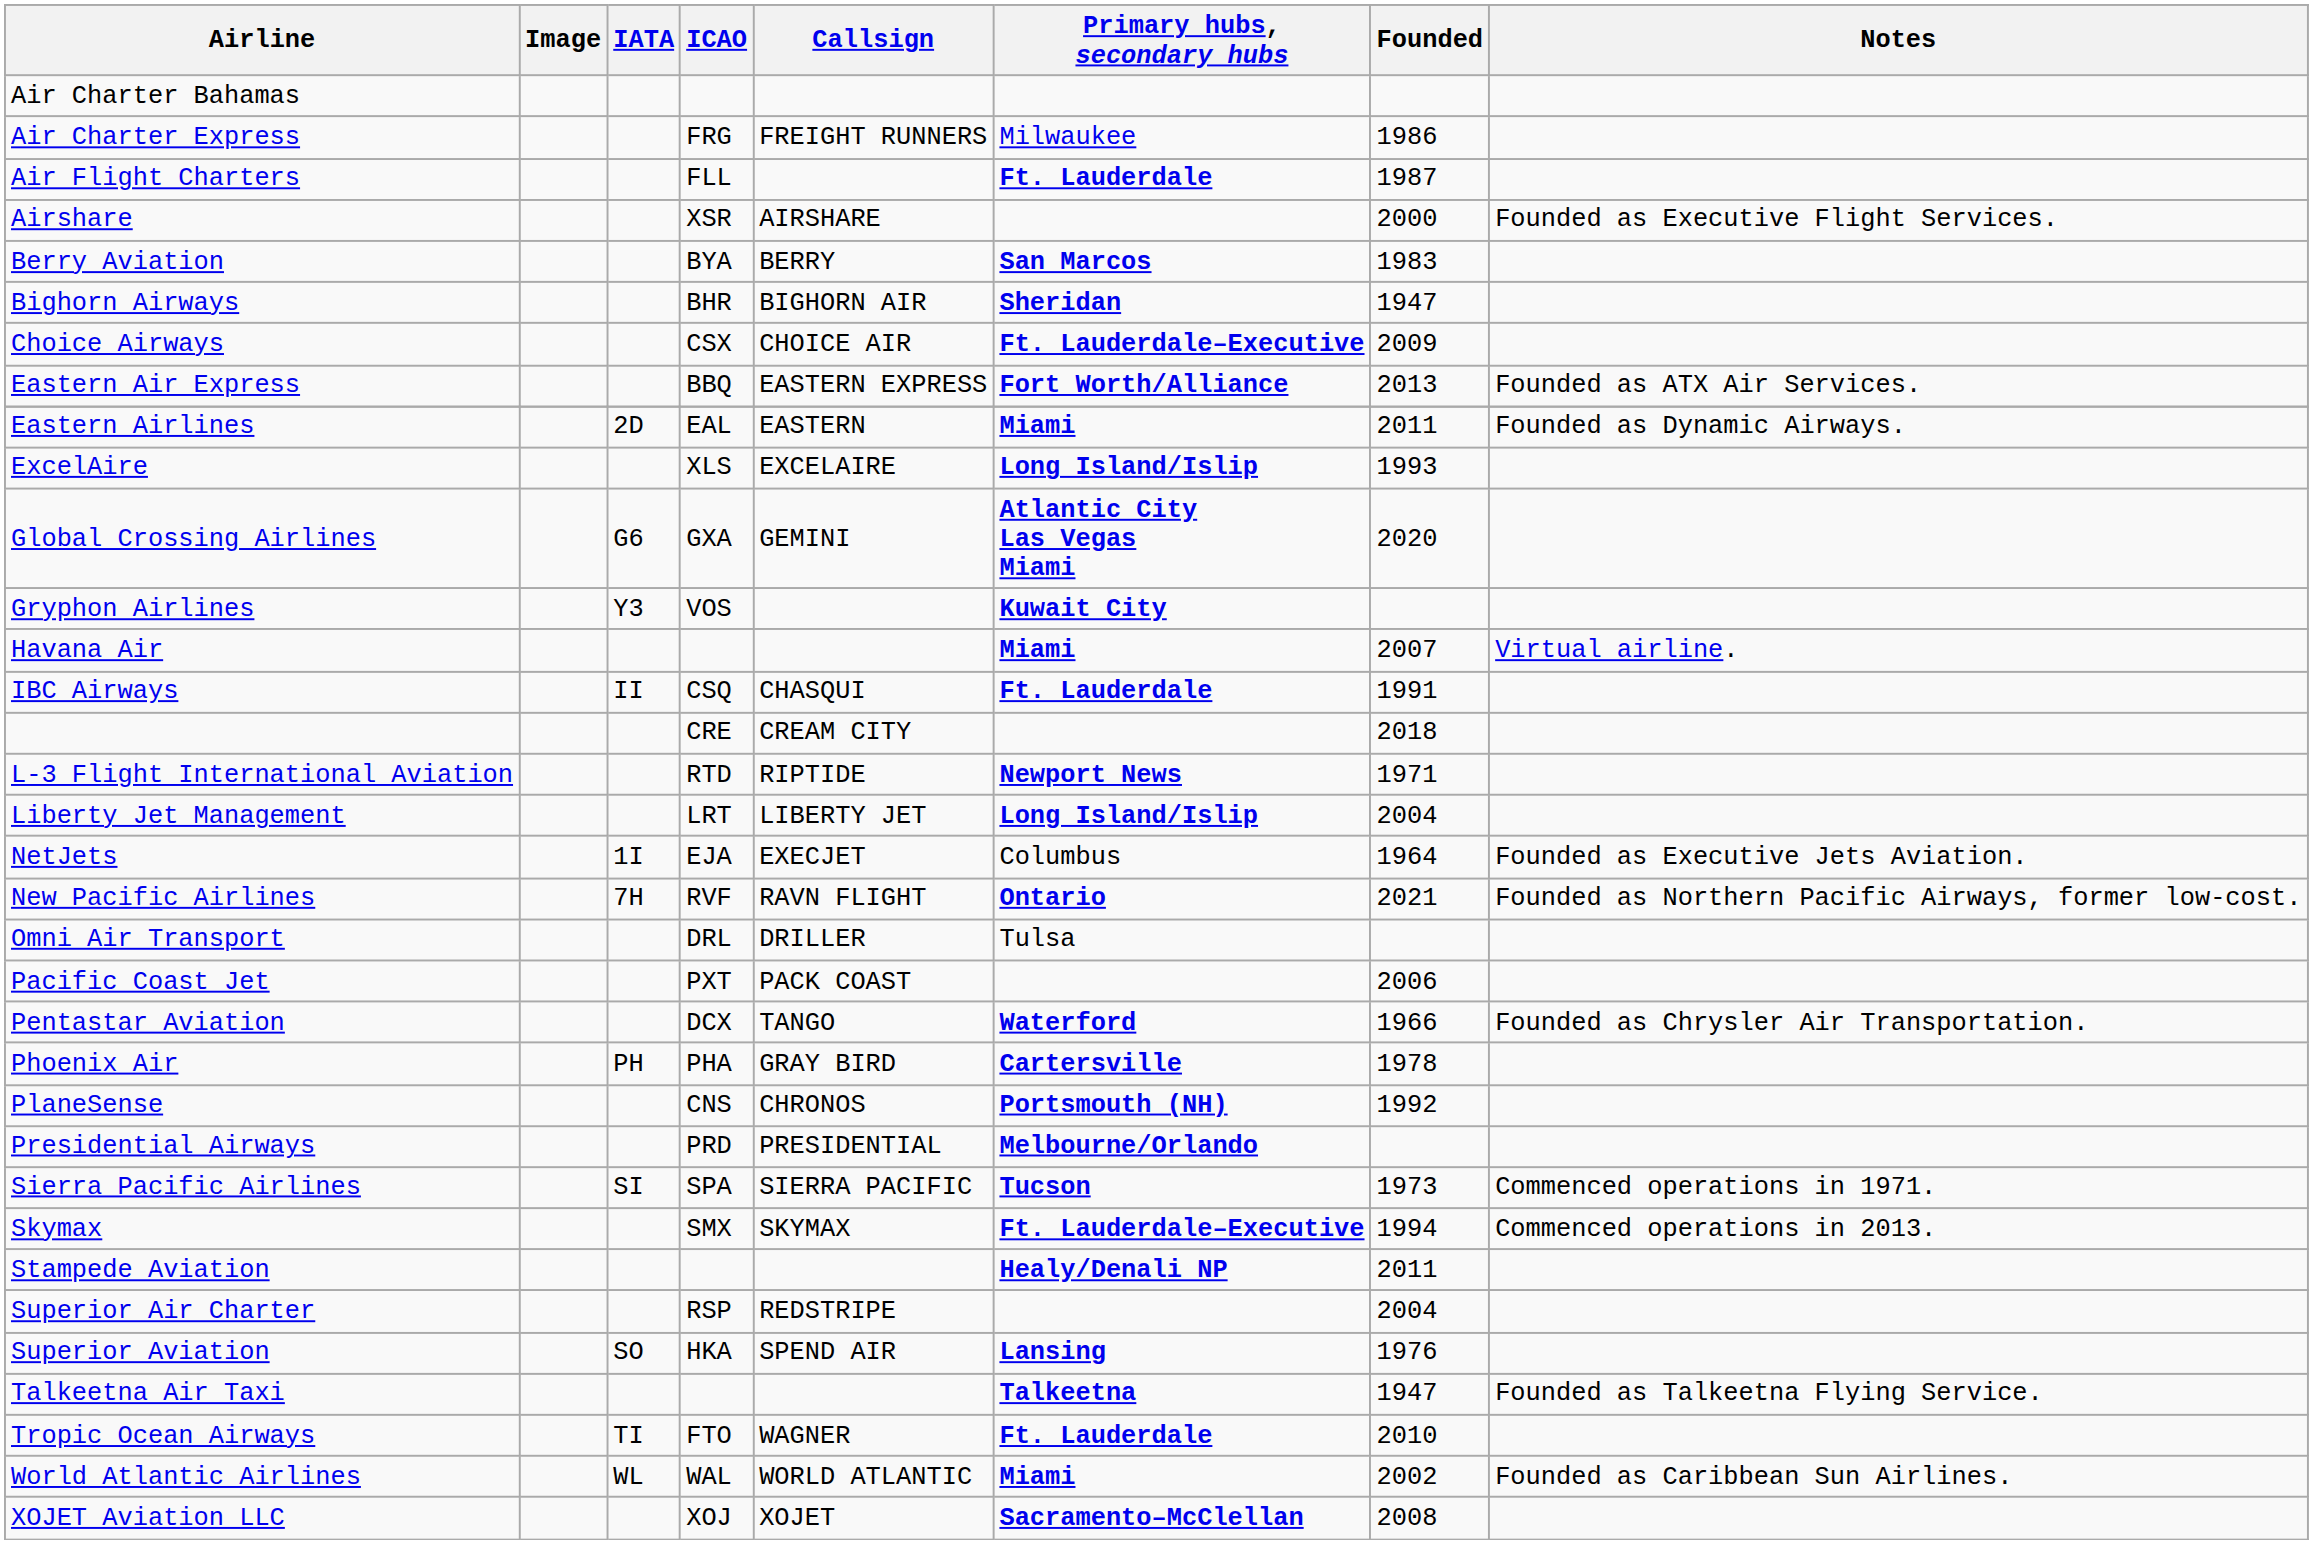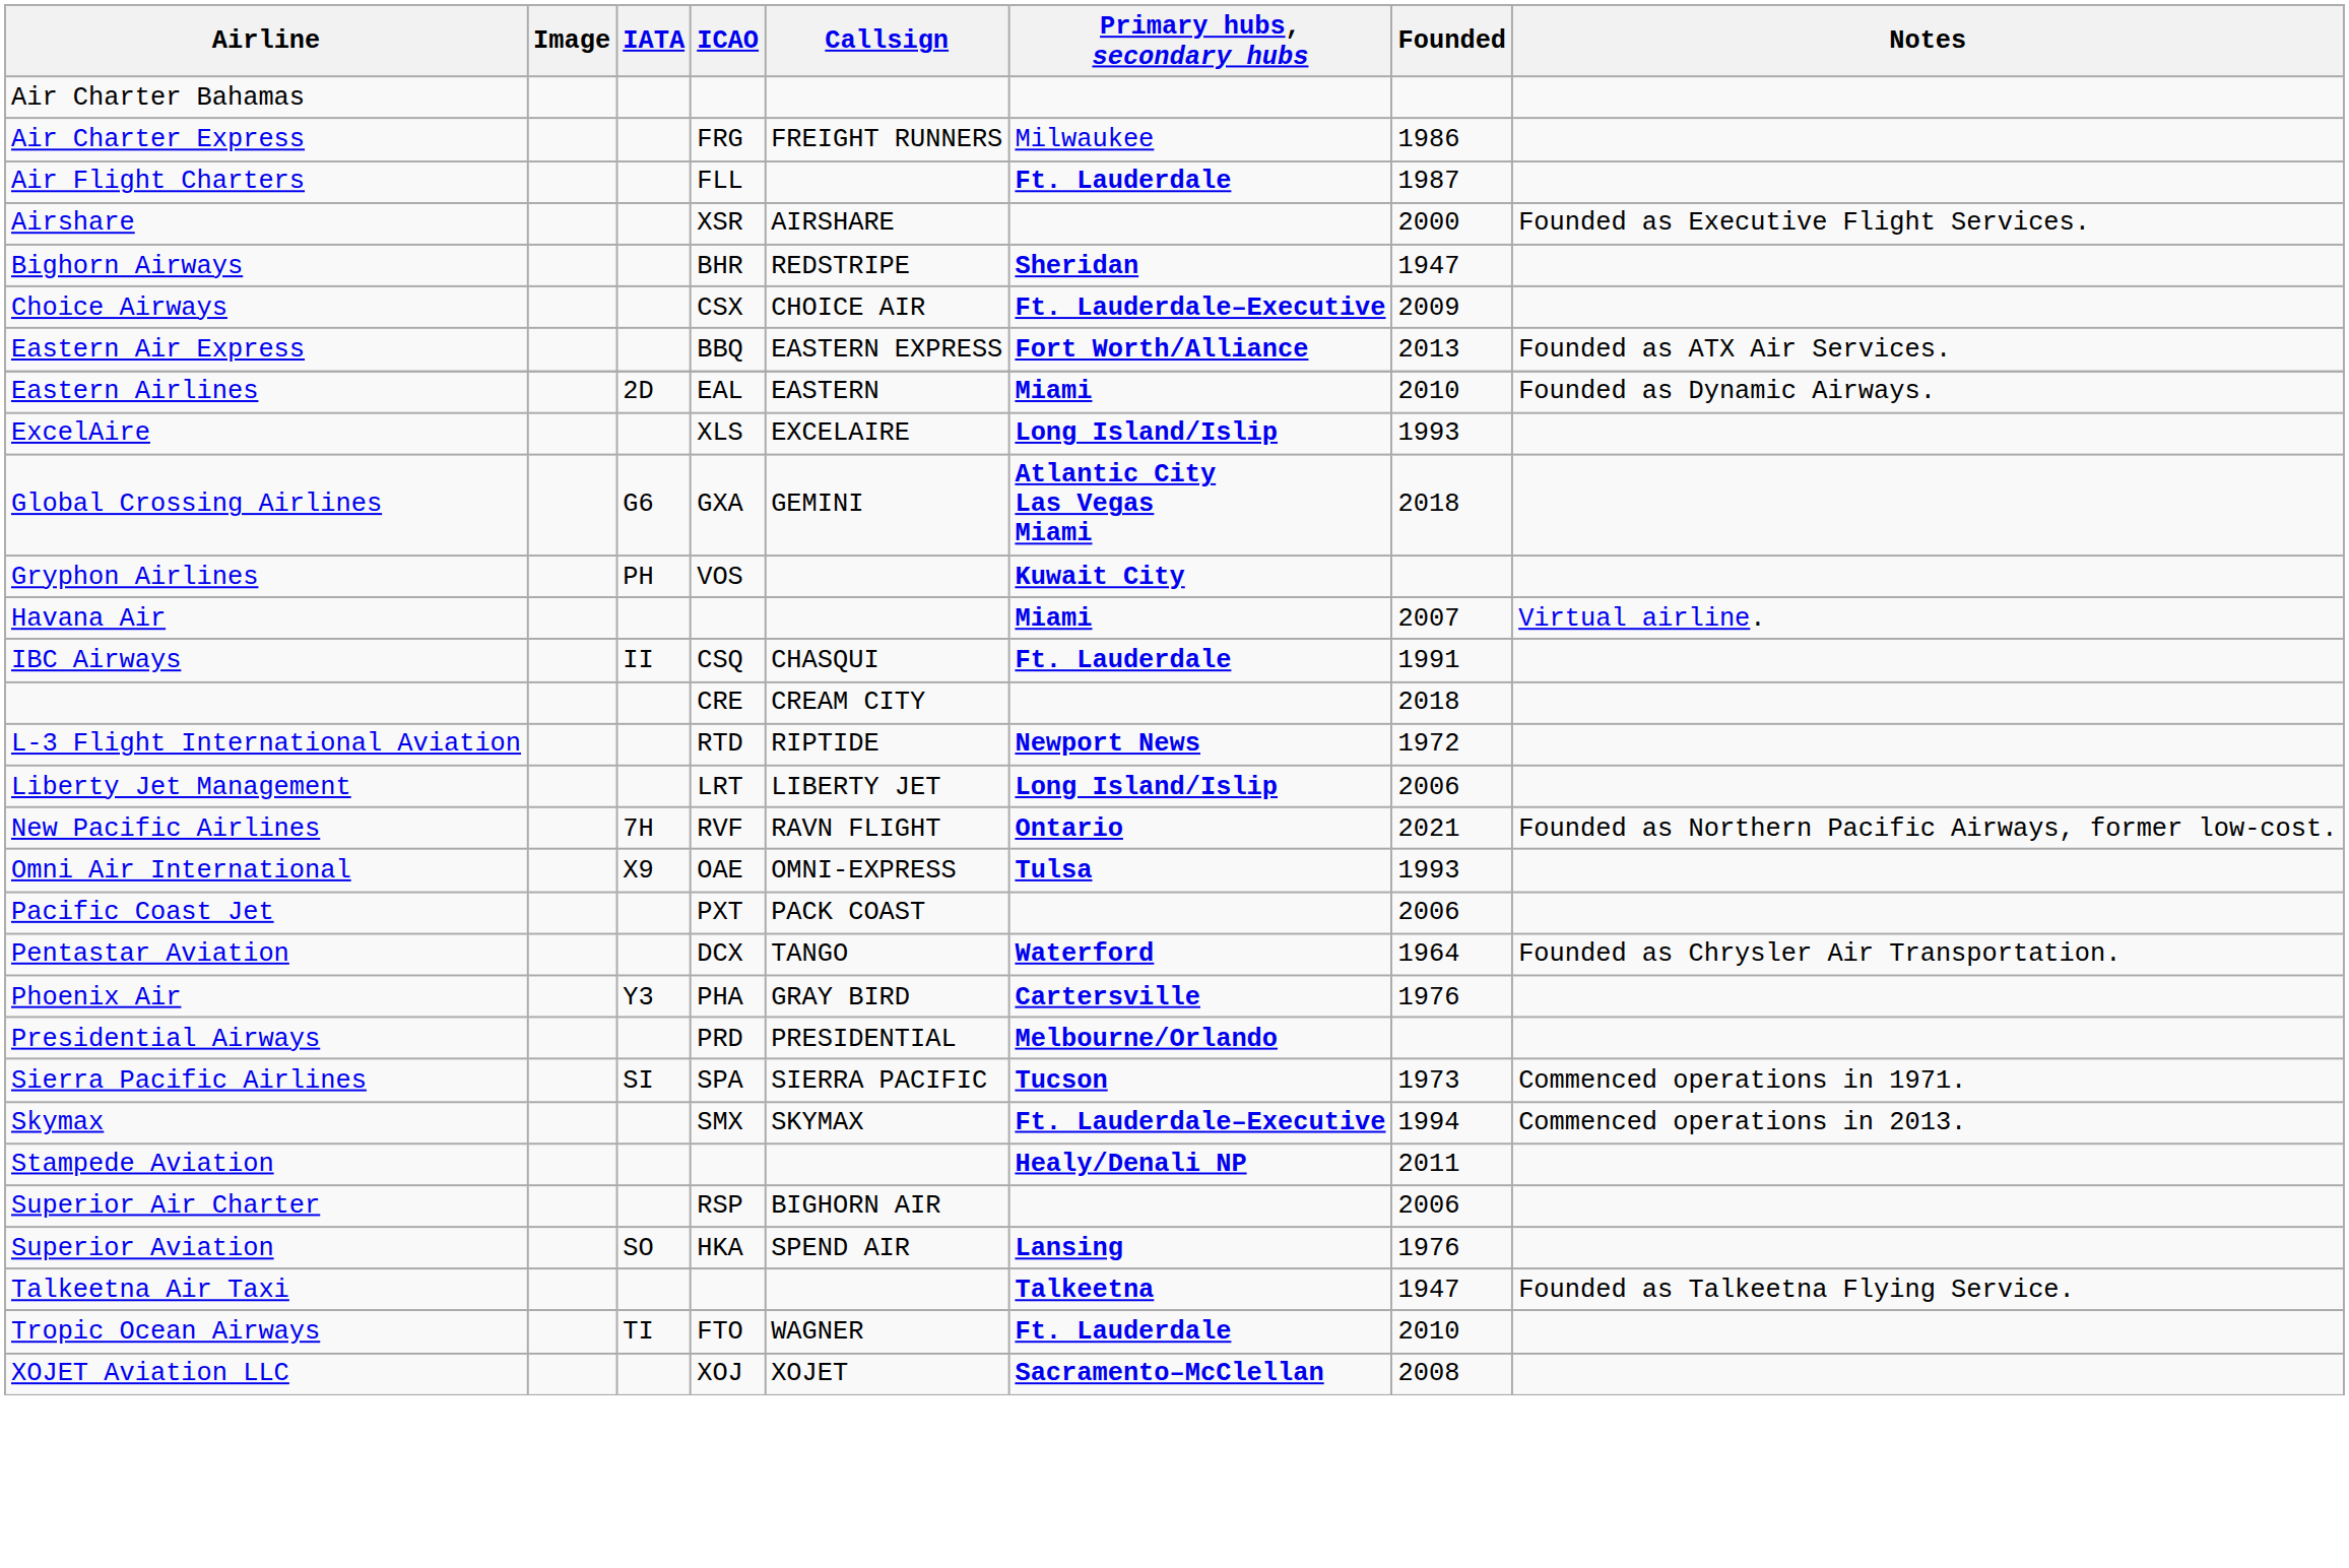- row: Berry Aviation | BYA | BERRY | San Marcos | 1983
Bighorn Airways | Callsign: BIGHORN AIR -> REDSTRIPE
Eastern Airlines | Founded: 2011 -> 2010
Global Crossing Airlines | Founded: 2020 -> 2018
Gryphon Airlines | IATA: Y3 -> PH
L-3 Flight International Aviation | Founded: 1971 -> 1972
Liberty Jet Management | Founded: 2004 -> 2006
- row: NetJets | 1I | EJA | EXECJET | Columbus | 1964 | Founded as Executive Jets Aviation.
+ row: Omni Air International | X9 | OAE | OMNI-EXPRESS | Tulsa | 1993
- row: Omni Air Transport | DRL | DRILLER | Tulsa
Pentastar Aviation | Founded: 1966 -> 1964
Phoenix Air | IATA: PH -> Y3
Phoenix Air | Founded: 1978 -> 1976
- row: PlaneSense | CNS | CHRONOS | Portsmouth (NH) | 1992
Superior Air Charter | Callsign: REDSTRIPE -> BIGHORN AIR
Superior Air Charter | Founded: 2004 -> 2006
- row: World Atlantic Airlines | WL | WAL | WORLD ATLANTIC | Miami | 2002 | Founded as Caribbean Sun Airlines.
